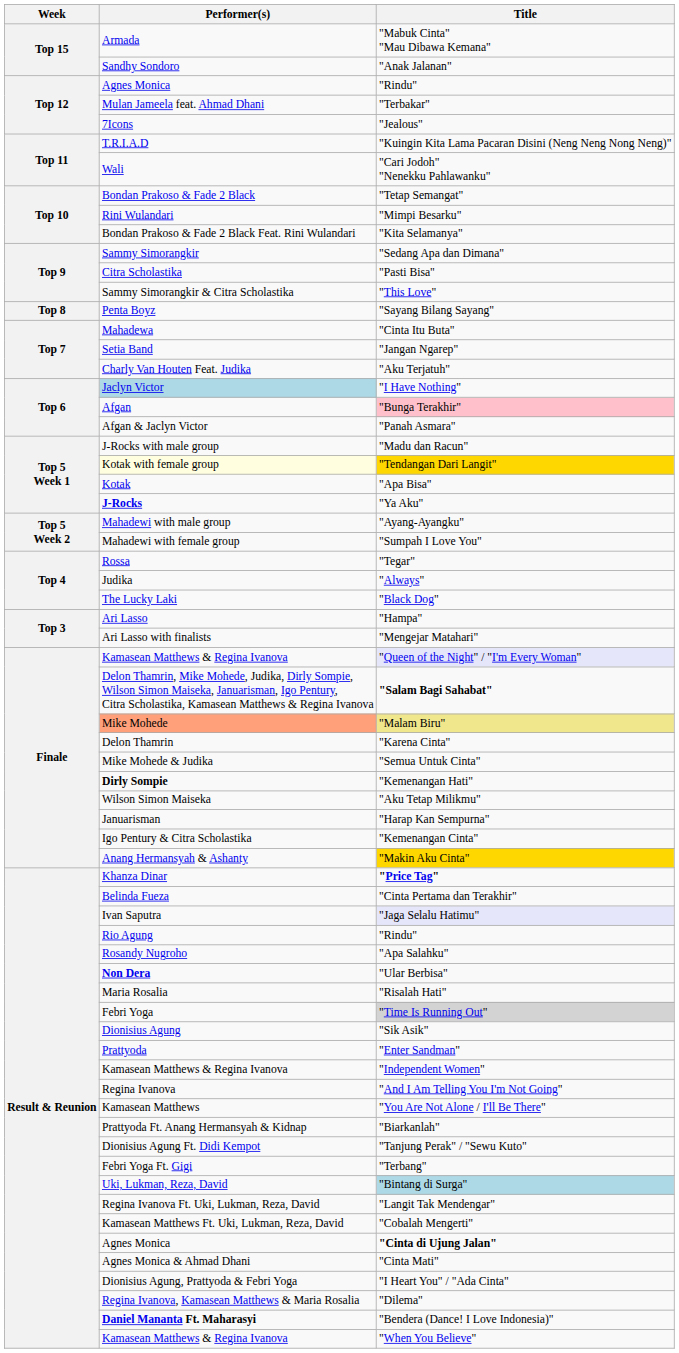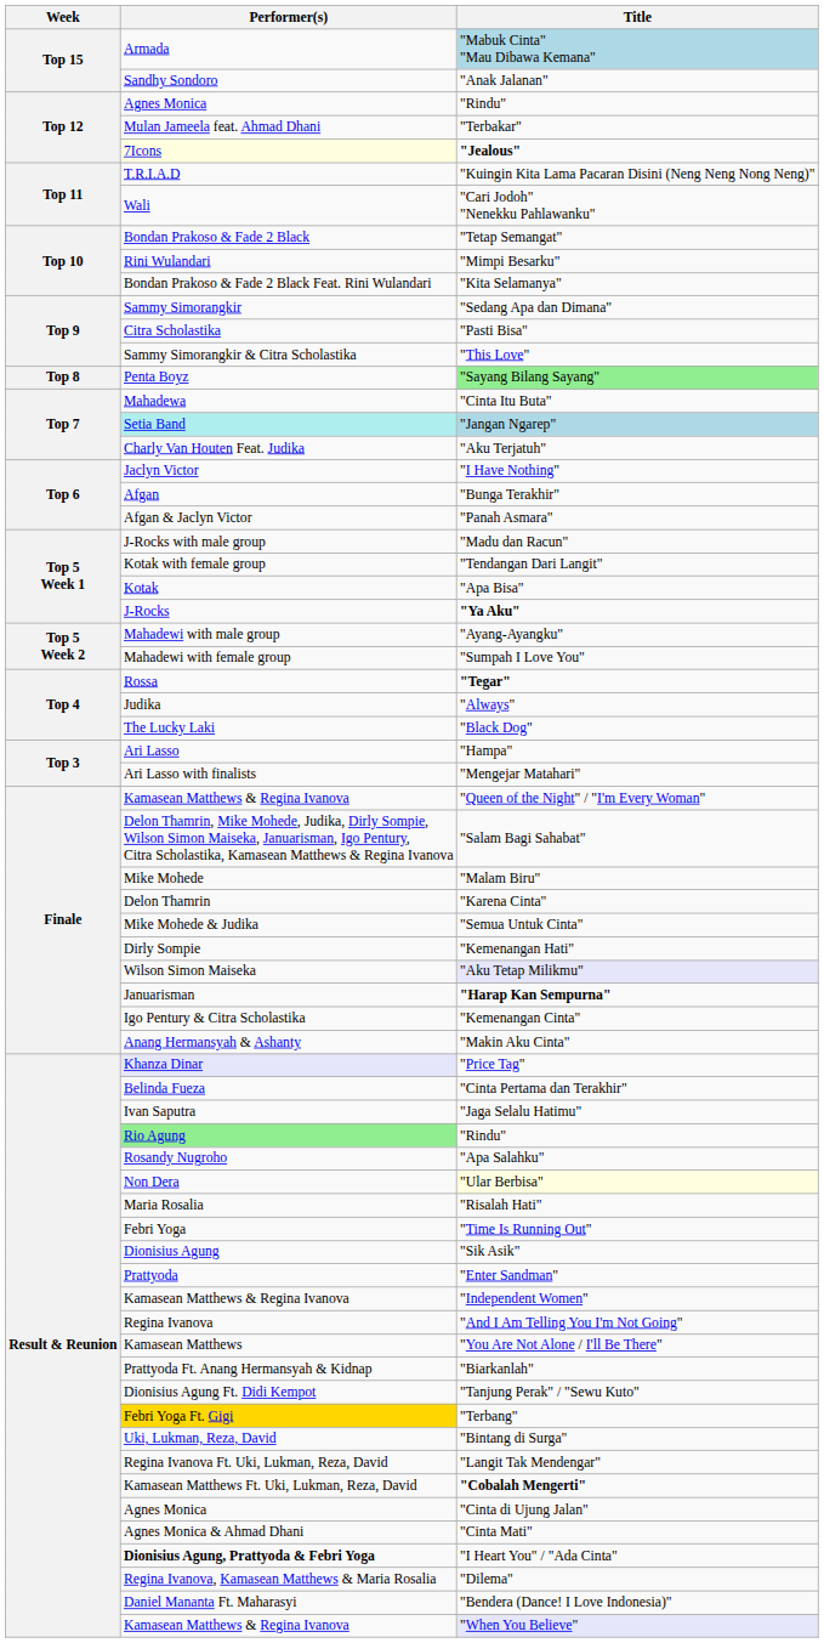"Mabuk Cinta" "Mau Dibawa Kemana" | Title: no background -> lightblue background
"Jealous" | Performer(s): no background -> lightyellow background
"Jealous" | Title: normal -> bold
"Sayang Bilang Sayang" | Title: no background -> lightgreen background
"Jangan Ngarep" | Performer(s): no background -> paleturquoise background
"Jangan Ngarep" | Title: no background -> lightblue background
"I Have Nothing" | Performer(s): lightblue background -> no background
"Bunga Terakhir" | Title: pink background -> no background
"Tendangan Dari Langit" | Performer(s): lightyellow background -> no background
"Tendangan Dari Langit" | Title: gold background -> no background
"Ya Aku" | Performer(s): bold -> normal
"Ya Aku" | Title: normal -> bold
"Tegar" | Title: normal -> bold
"Queen of the Night" / "I'm Every Woman" | Title: lavender background -> no background
"Salam Bagi Sahabat" | Title: bold -> normal
"Malam Biru" | Performer(s): lightsalmon background -> no background
"Malam Biru" | Title: khaki background -> no background
"Kemenangan Hati" | Performer(s): bold -> normal
"Aku Tetap Milikmu" | Title: no background -> lavender background
"Harap Kan Sempurna" | Title: normal -> bold
"Makin Aku Cinta" | Title: gold background -> no background
"Price Tag" | Performer(s): no background -> lavender background
"Price Tag" | Title: bold -> normal
"Jaga Selalu Hatimu" | Title: lavender background -> no background
Rio Agung / "Rindu" | Performer(s): no background -> lightgreen background
"Ular Berbisa" | Performer(s): bold -> normal
"Ular Berbisa" | Title: no background -> lightyellow background
"Time Is Running Out" | Title: lightgrey background -> no background
"Terbang" | Performer(s): no background -> gold background
"Bintang di Surga" | Title: lightblue background -> no background
"Cobalah Mengerti" | Title: normal -> bold
"Cinta di Ujung Jalan" | Title: bold -> normal
"I Heart You" / "Ada Cinta" | Performer(s): normal -> bold
"Bendera (Dance! I Love Indonesia)" | Performer(s): bold -> normal
"When You Believe" | Title: no background -> lavender background
